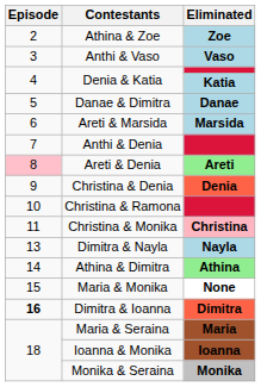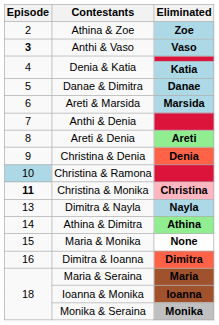Anthi & Vaso | Episode: normal -> bold
Areti & Denia | Episode: pink background -> no background
Christina & Ramona | Episode: no background -> lightblue background
Christina & Monika | Episode: normal -> bold
Dimitra & Ioanna | Episode: bold -> normal
